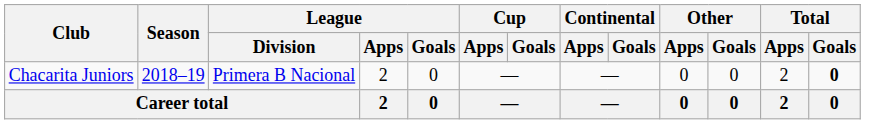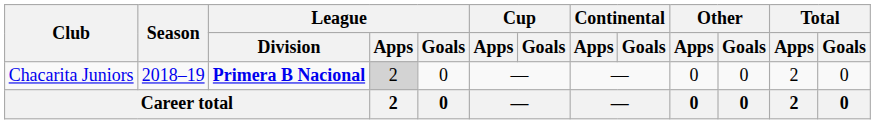Chacarita Juniors | League / Division: normal -> bold
Chacarita Juniors | League / Apps: no background -> lightgrey background
Chacarita Juniors | Total / Goals: bold -> normal
